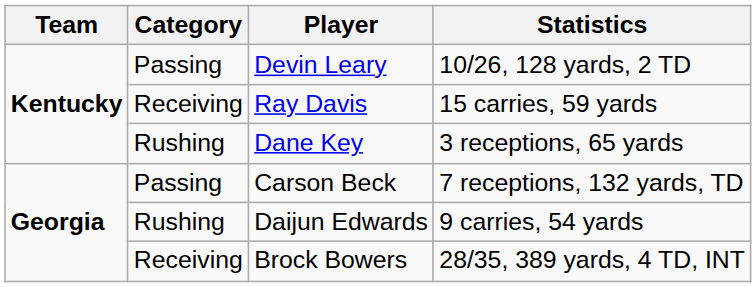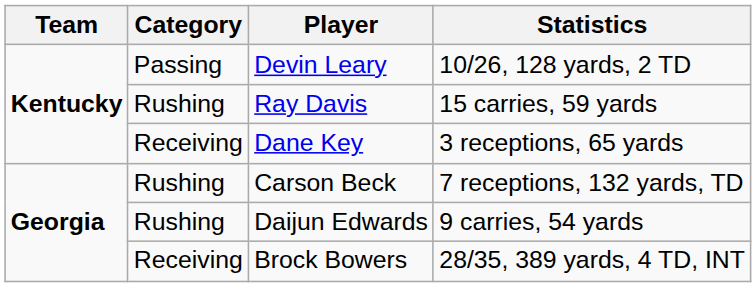Ray Davis | Category: Receiving -> Rushing
Dane Key | Category: Rushing -> Receiving
Carson Beck | Category: Passing -> Rushing
